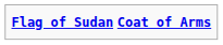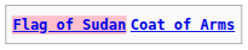row 1 | column 1: no background -> pink background
